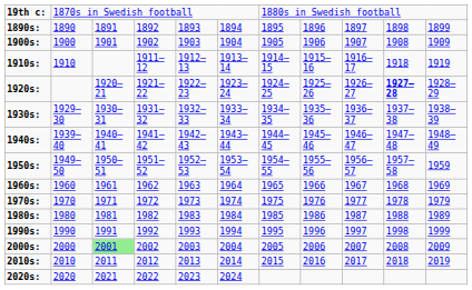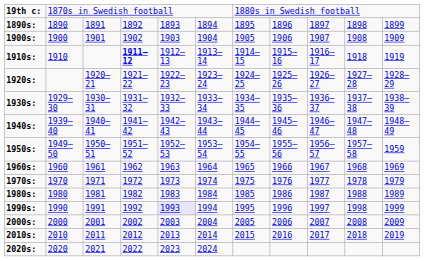1910s: | column 4: normal -> bold
1920s: | column 10: bold -> normal
1990s: | column 5: no background -> lavender background
2000s: | column 3: lightgreen background -> no background
